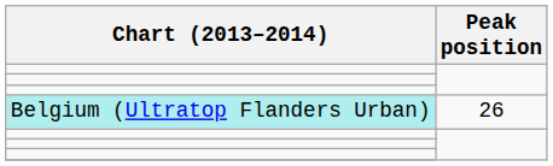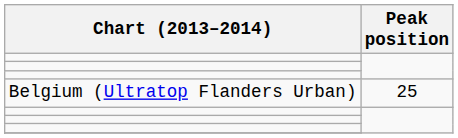row 5 | Chart (2013–2014): paleturquoise background -> no background
row 5 | Peak position: 26 -> 25
